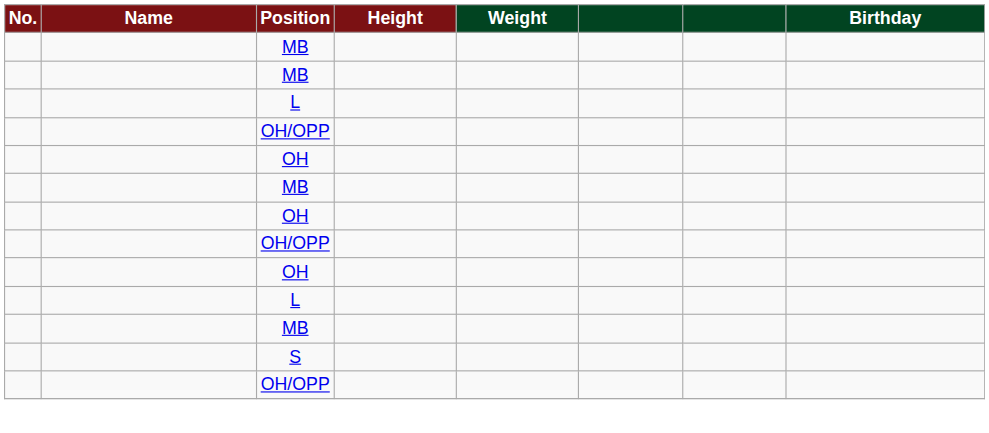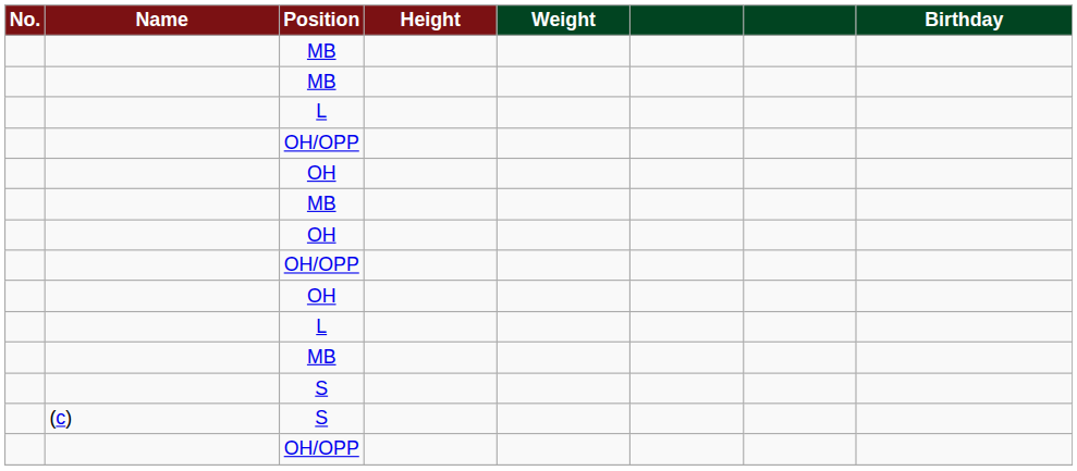+ row: (c) | S
